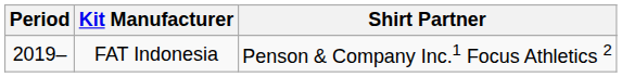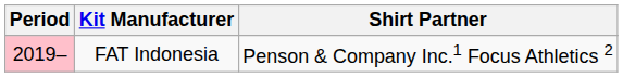FAT Indonesia | Period: no background -> pink background
